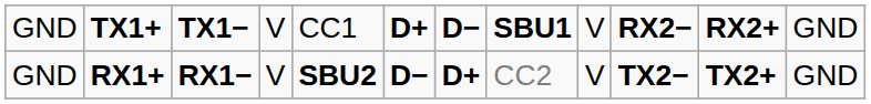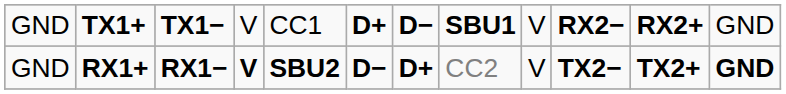GND / RX1+ | column 4: normal -> bold
GND / RX1+ | column 12: normal -> bold
